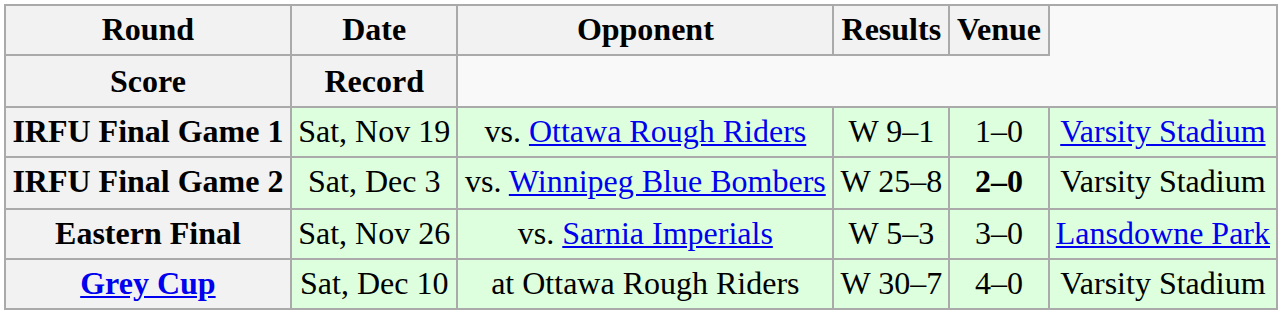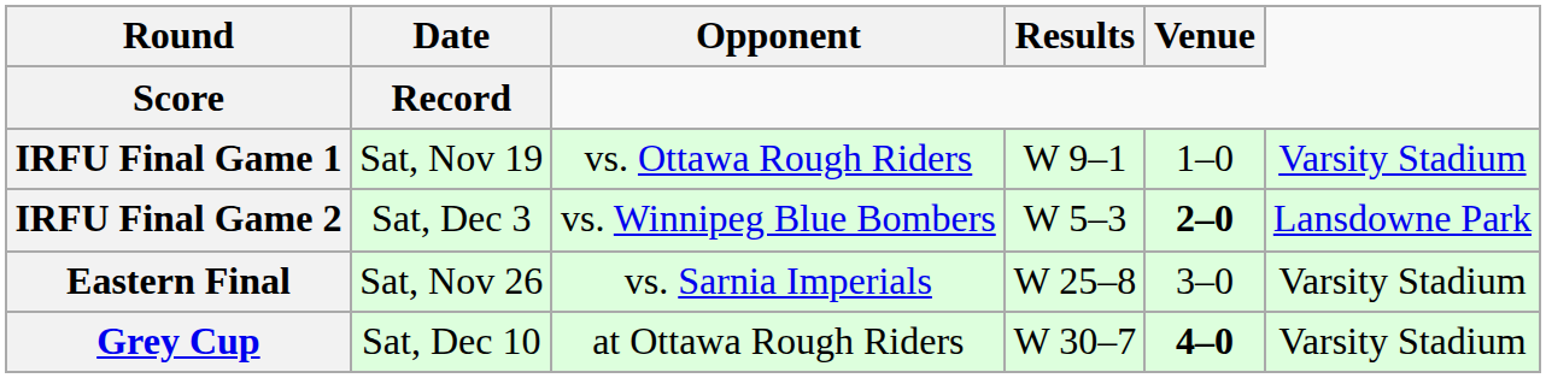IRFU Final Game 2 | Results: W 25–8 -> W 5–3
IRFU Final Game 2 | column 6: Varsity Stadium -> Lansdowne Park
Eastern Final | Results: W 5–3 -> W 25–8
Eastern Final | column 6: Lansdowne Park -> Varsity Stadium
Grey Cup | Venue: normal -> bold
